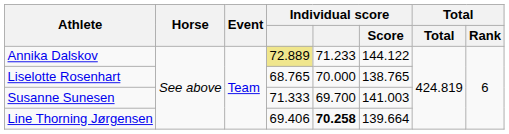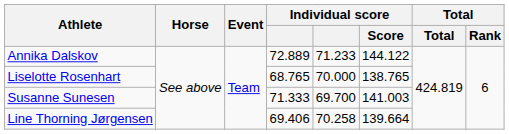Annika Dalskov | column 4: khaki background -> no background
Line Thorning Jørgensen | column 5: bold -> normal
